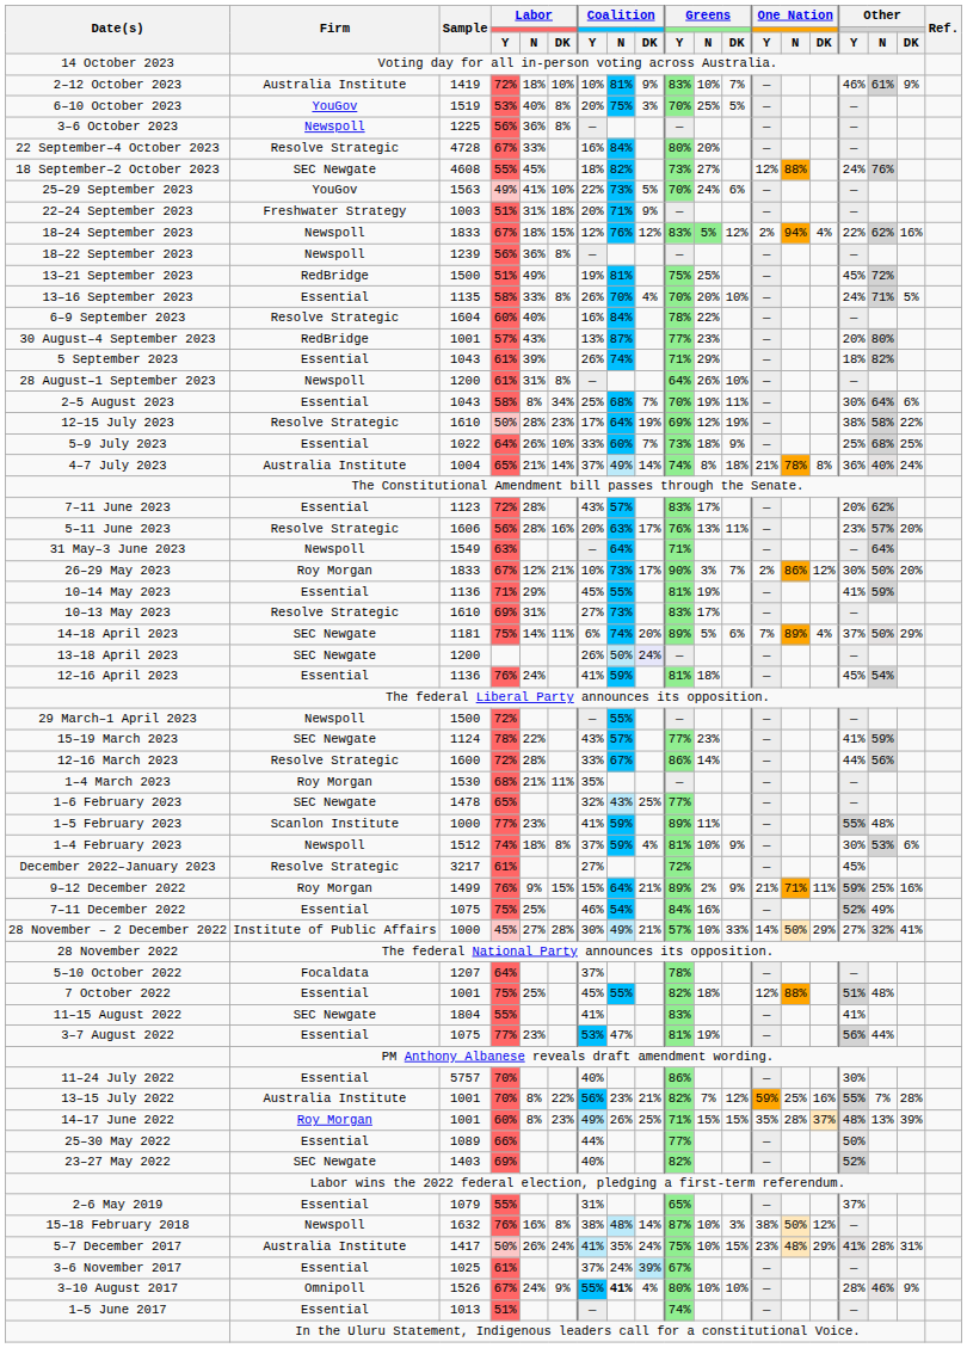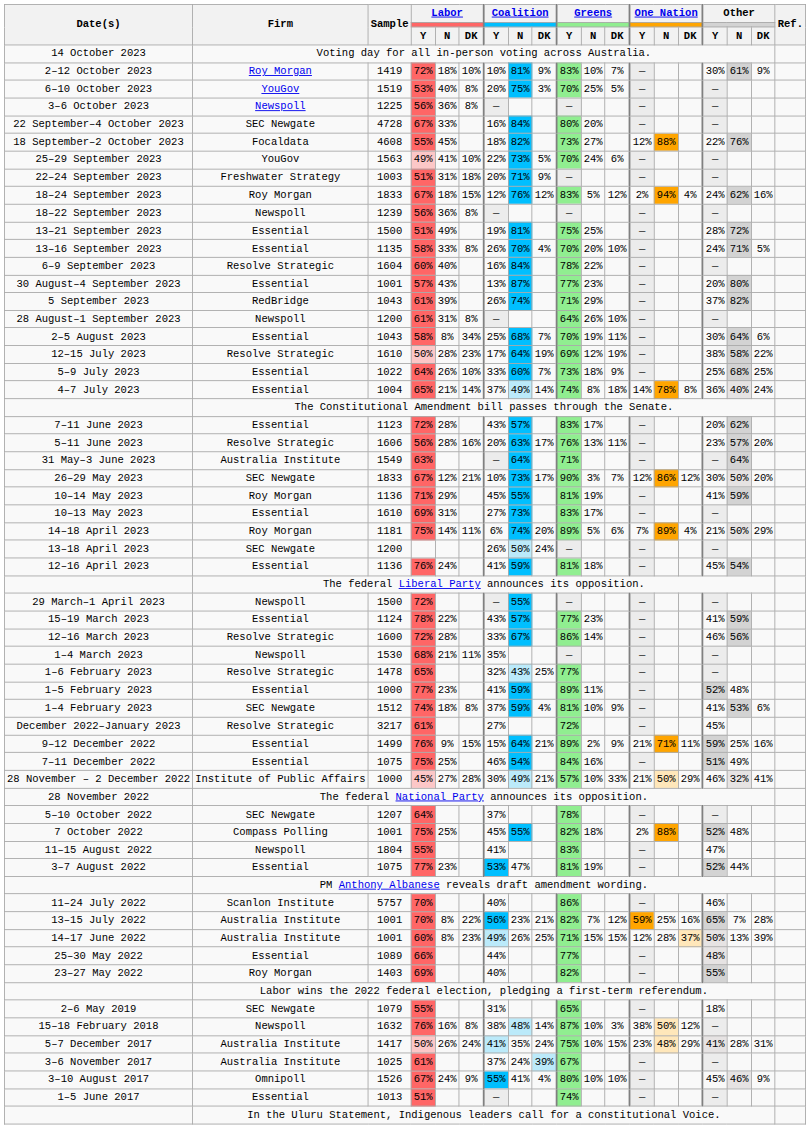2–12 October 2023 | Firm: Australia Institute -> Roy Morgan
2–12 October 2023 | Other / Y: 46% -> 30%
22 September–4 October 2023 | Firm: Resolve Strategic -> SEC Newgate
18 September–2 October 2023 | Firm: SEC Newgate -> Focaldata
18 September–2 October 2023 | Other / Y: 24% -> 22%
18–24 September 2023 | Firm: Newspoll -> Roy Morgan
18–24 September 2023 | Greens / N: lightgreen background -> no background
18–24 September 2023 | Other / Y: 22% -> 24%
13–21 September 2023 | Firm: RedBridge -> Essential
13–21 September 2023 | Other / Y: 45% -> 28%
30 August–4 September 2023 | Firm: RedBridge -> Essential
5 September 2023 | Firm: Essential -> RedBridge
5 September 2023 | Other / Y: 18% -> 37%
4–7 July 2023 | Firm: Australia Institute -> Essential
4–7 July 2023 | One Nation / Y: 21% -> 14%
31 May–3 June 2023 | Firm: Newspoll -> Australia Institute
26–29 May 2023 | Firm: Roy Morgan -> SEC Newgate
26–29 May 2023 | One Nation / Y: 2% -> 12%
10–14 May 2023 | Firm: Essential -> Roy Morgan
10–13 May 2023 | Firm: Resolve Strategic -> Essential
14–18 April 2023 | Firm: SEC Newgate -> Roy Morgan
14–18 April 2023 | Other / Y: 37% -> 21%
13–18 April 2023 | Coalition / DK: lavender background -> no background
15–19 March 2023 | Firm: SEC Newgate -> Essential
12–16 March 2023 | Other / Y: 44% -> 46%
1–4 March 2023 | Firm: Roy Morgan -> Newspoll
1–6 February 2023 | Firm: SEC Newgate -> Resolve Strategic
1–5 February 2023 | Firm: Scanlon Institute -> Essential
1–5 February 2023 | Other / Y: 55% -> 52%
1–4 February 2023 | Firm: Newspoll -> SEC Newgate
1–4 February 2023 | Other / Y: 30% -> 41%
9–12 December 2022 | Firm: Roy Morgan -> Essential
7–11 December 2022 | Other / Y: 52% -> 51%
28 November – 2 December 2022 | One Nation / Y: 14% -> 21%
28 November – 2 December 2022 | Other / Y: 27% -> 46%
5–10 October 2022 | Firm: Focaldata -> SEC Newgate
7 October 2022 | Firm: Essential -> Compass Polling
7 October 2022 | One Nation / Y: 12% -> 2%
7 October 2022 | Other / Y: 51% -> 52%
11–15 August 2022 | Firm: SEC Newgate -> Newspoll
11–15 August 2022 | Other / Y: 41% -> 47%
3–7 August 2022 | Other / Y: 56% -> 52%
11–24 July 2022 | Firm: Essential -> Scanlon Institute
11–24 July 2022 | Other / Y: 30% -> 46%
13–15 July 2022 | Other / Y: 55% -> 65%
14–17 June 2022 | Firm: Roy Morgan -> Australia Institute
14–17 June 2022 | One Nation / Y: 35% -> 12%
14–17 June 2022 | Other / Y: 48% -> 50%
25–30 May 2022 | Other / Y: 50% -> 48%
23–27 May 2022 | Firm: SEC Newgate -> Roy Morgan
23–27 May 2022 | Other / Y: 52% -> 55%
2–6 May 2019 | Firm: Essential -> SEC Newgate
2–6 May 2019 | Other / Y: 37% -> 18%
3–6 November 2017 | Firm: Essential -> Australia Institute
3–10 August 2017 | Coalition / N: bold -> normal
3–10 August 2017 | Other / Y: 28% -> 45%
